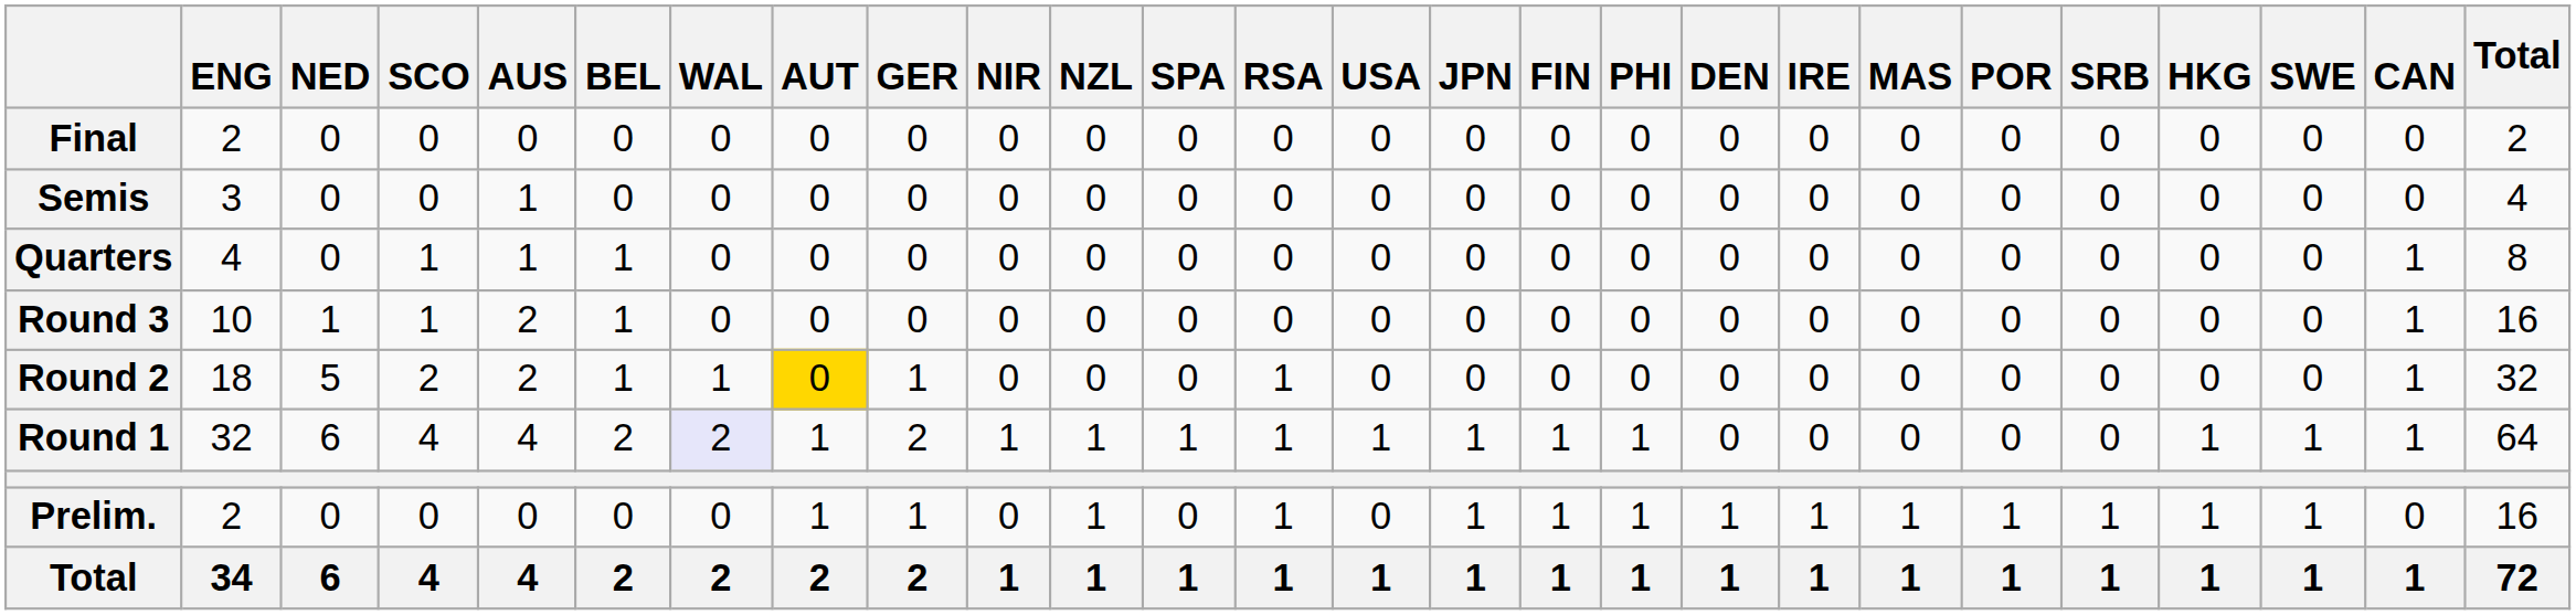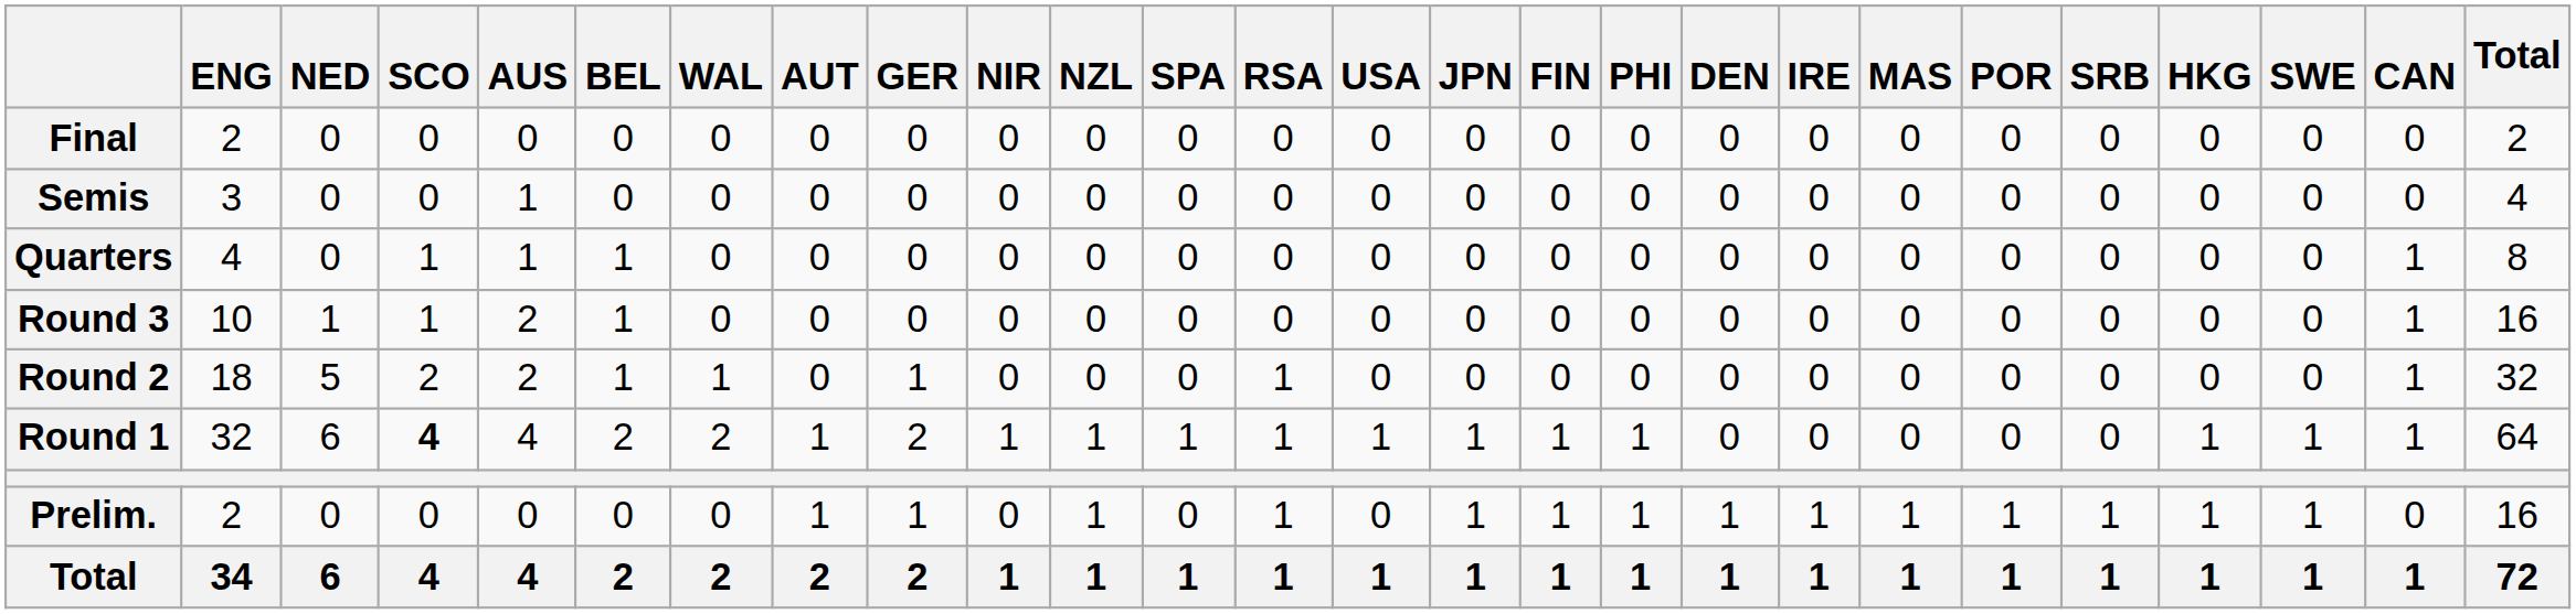Round 2 | AUT: gold background -> no background
Round 1 | SCO: normal -> bold
Round 1 | WAL: lavender background -> no background
